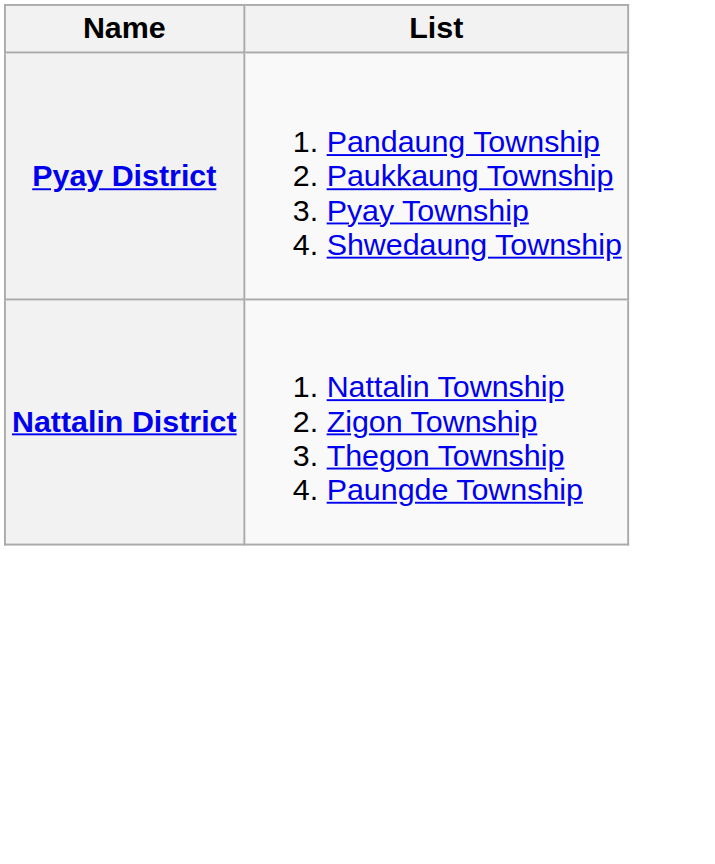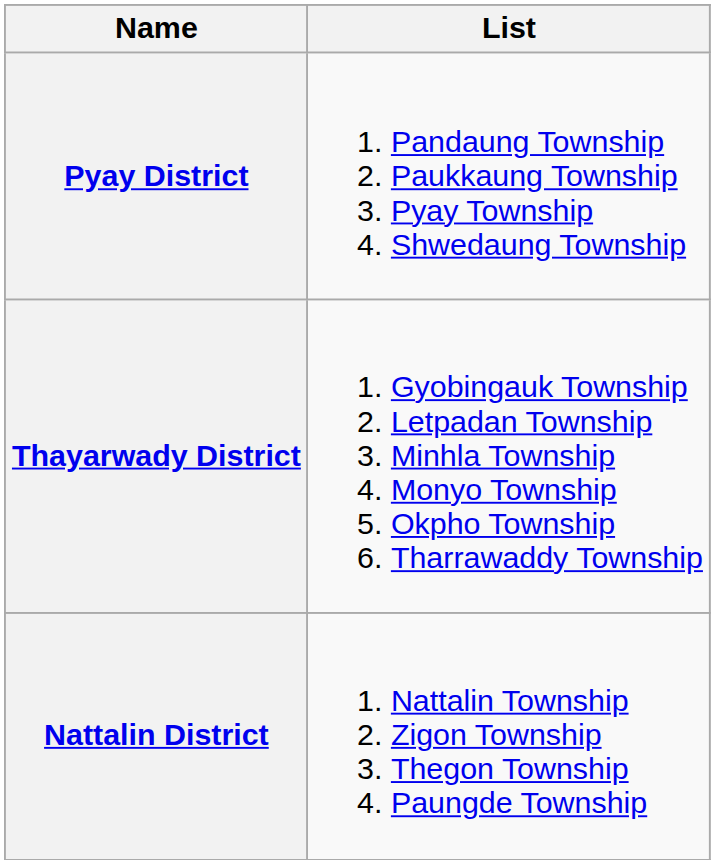+ row: Thayarwady District | Gyobingauk Township Letpadan Township Minhla Township Monyo Township Okpho Township Tharrawaddy Township
